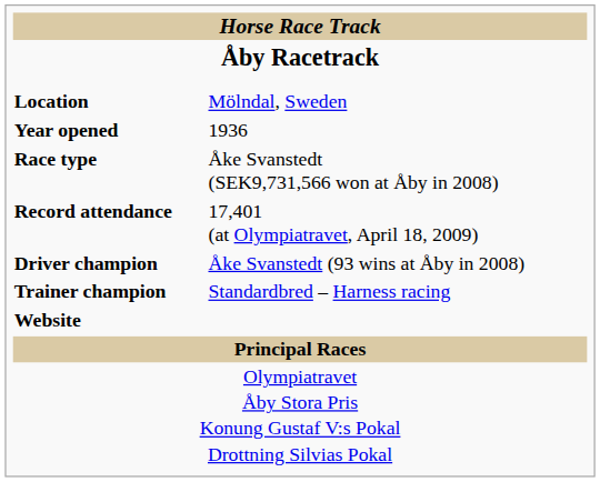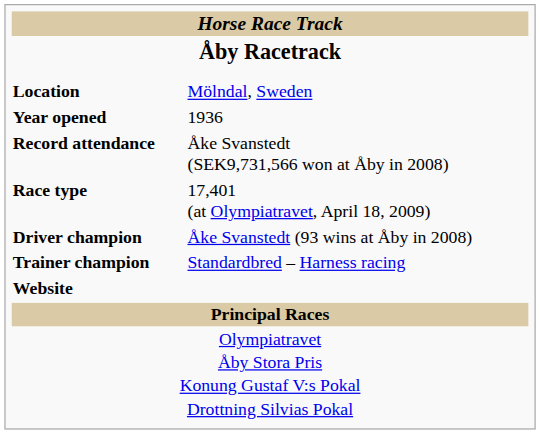row 5 | column 1: Race type -> Record attendance
row 6 | column 1: Record attendance -> Race type
